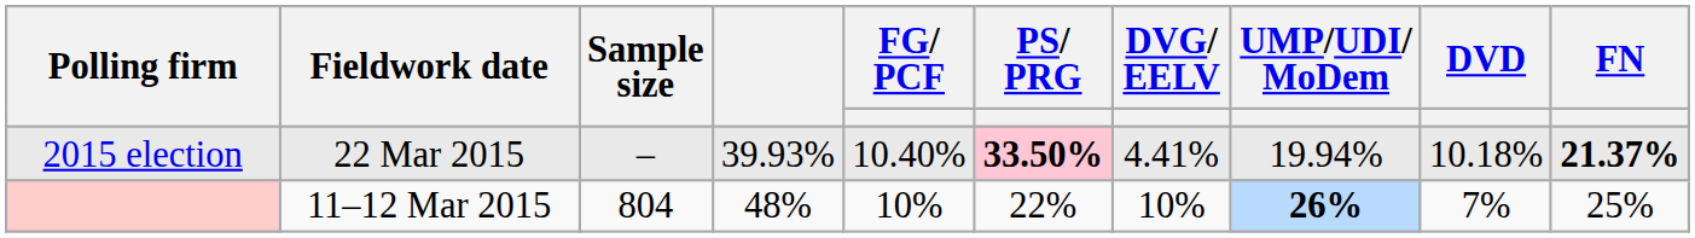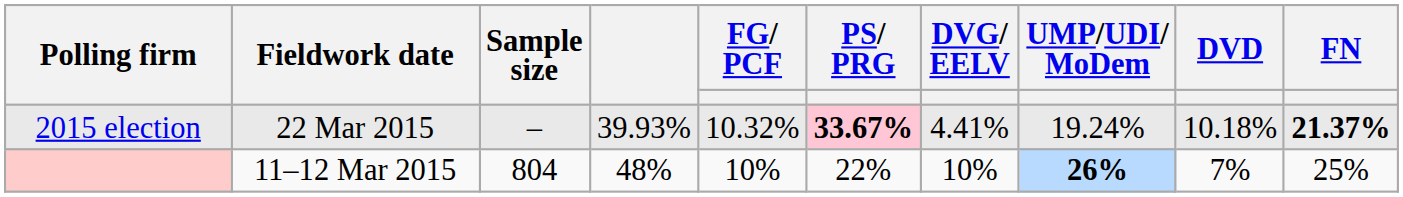2015 election | FG/ PCF: 10.40% -> 10.32%
2015 election | PS/ PRG: 33.50% -> 33.67%
2015 election | UMP/UDI/ MoDem: 19.94% -> 19.24%
